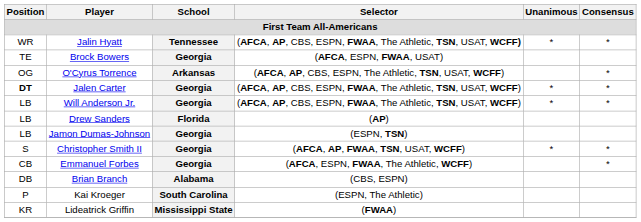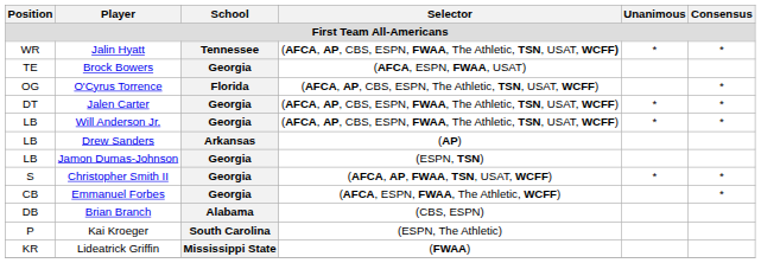O'Cyrus Torrence | School: Arkansas -> Florida
Jalen Carter | Position: bold -> normal
Drew Sanders | School: Florida -> Arkansas
